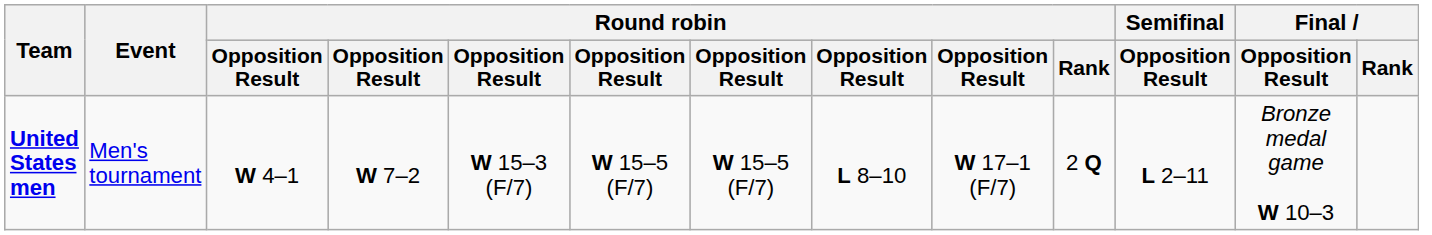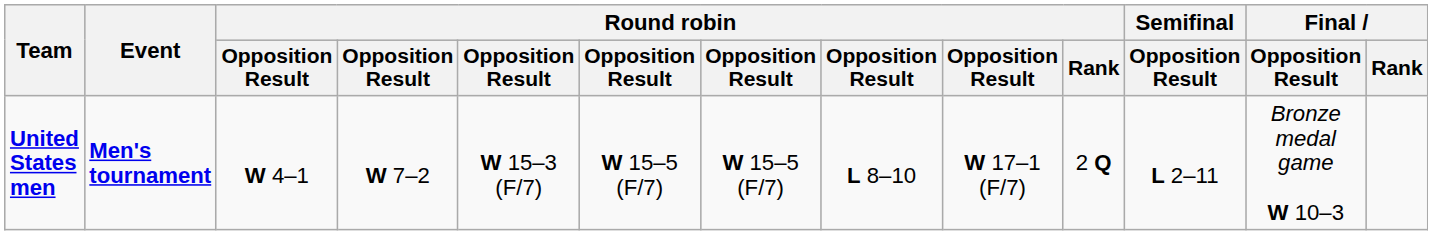United States men | Event: normal -> bold
